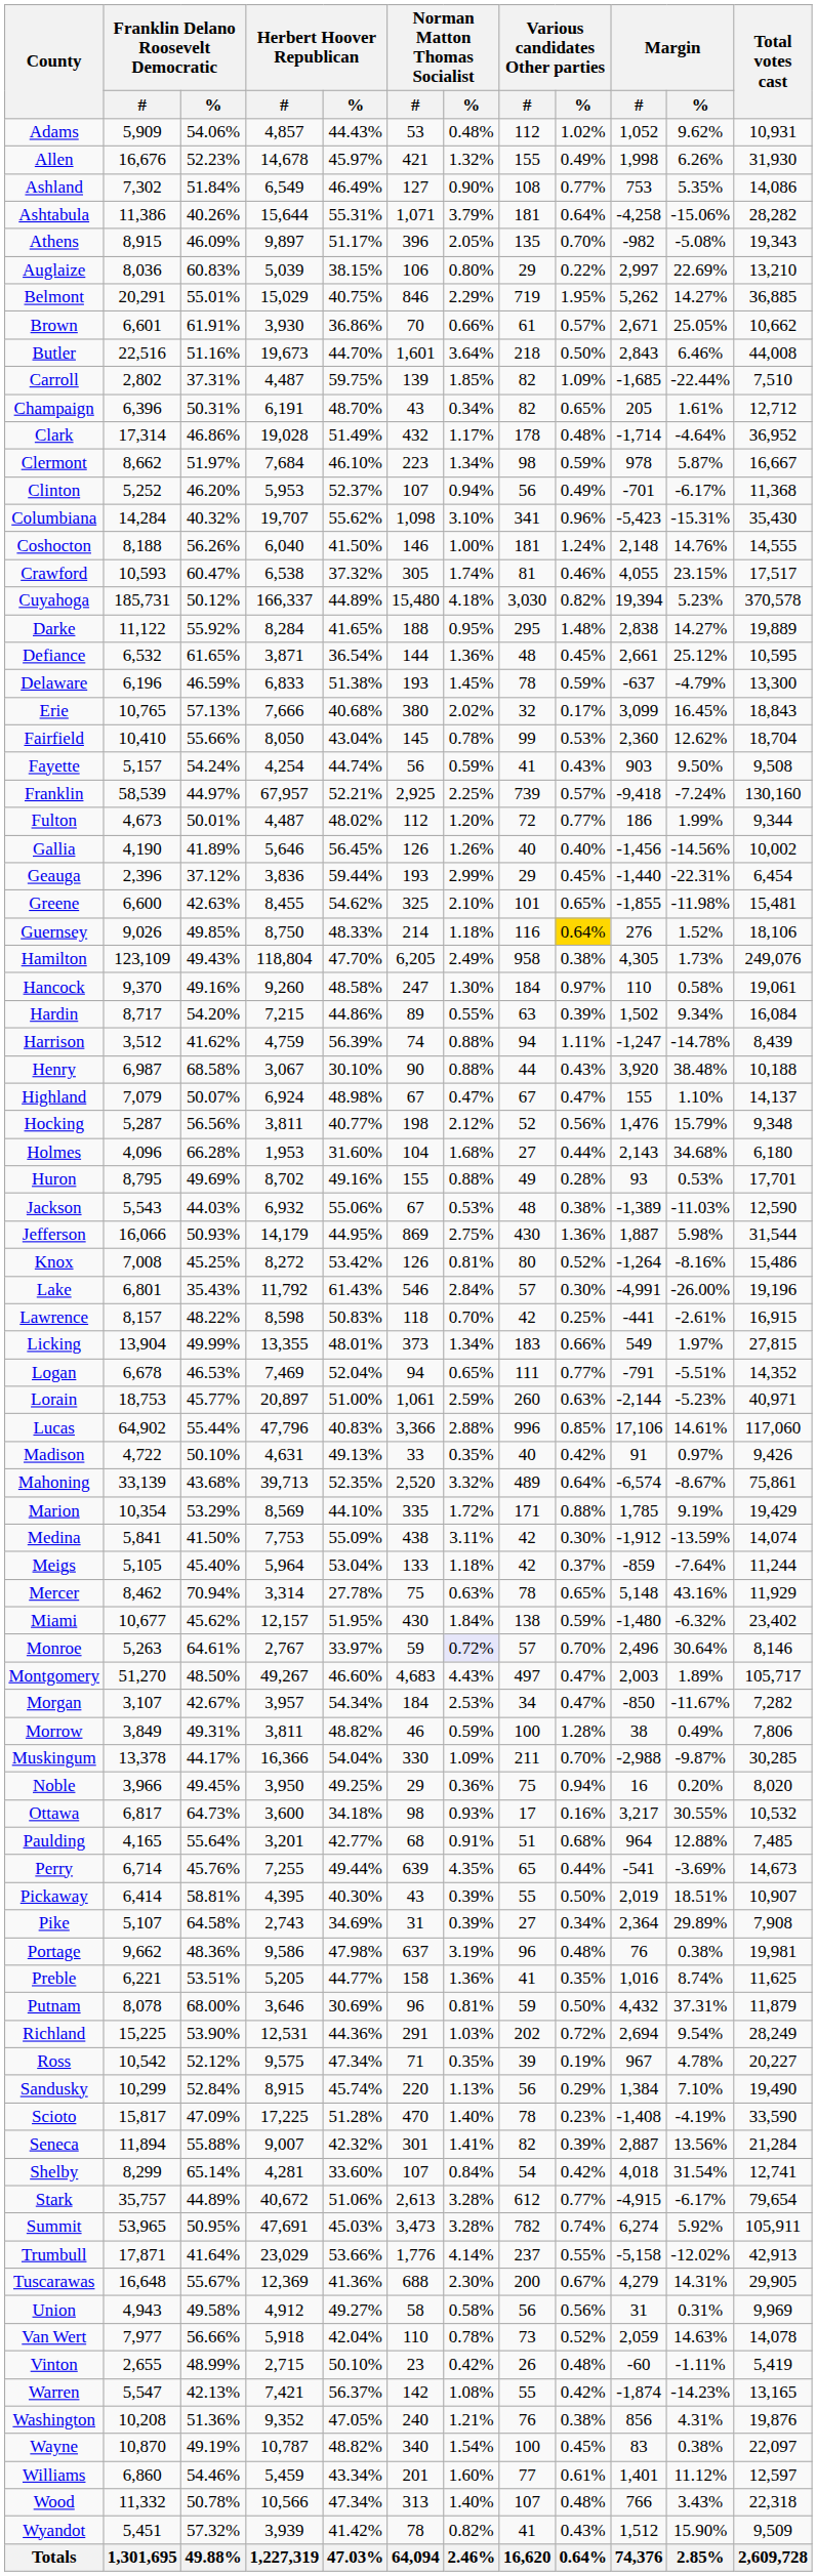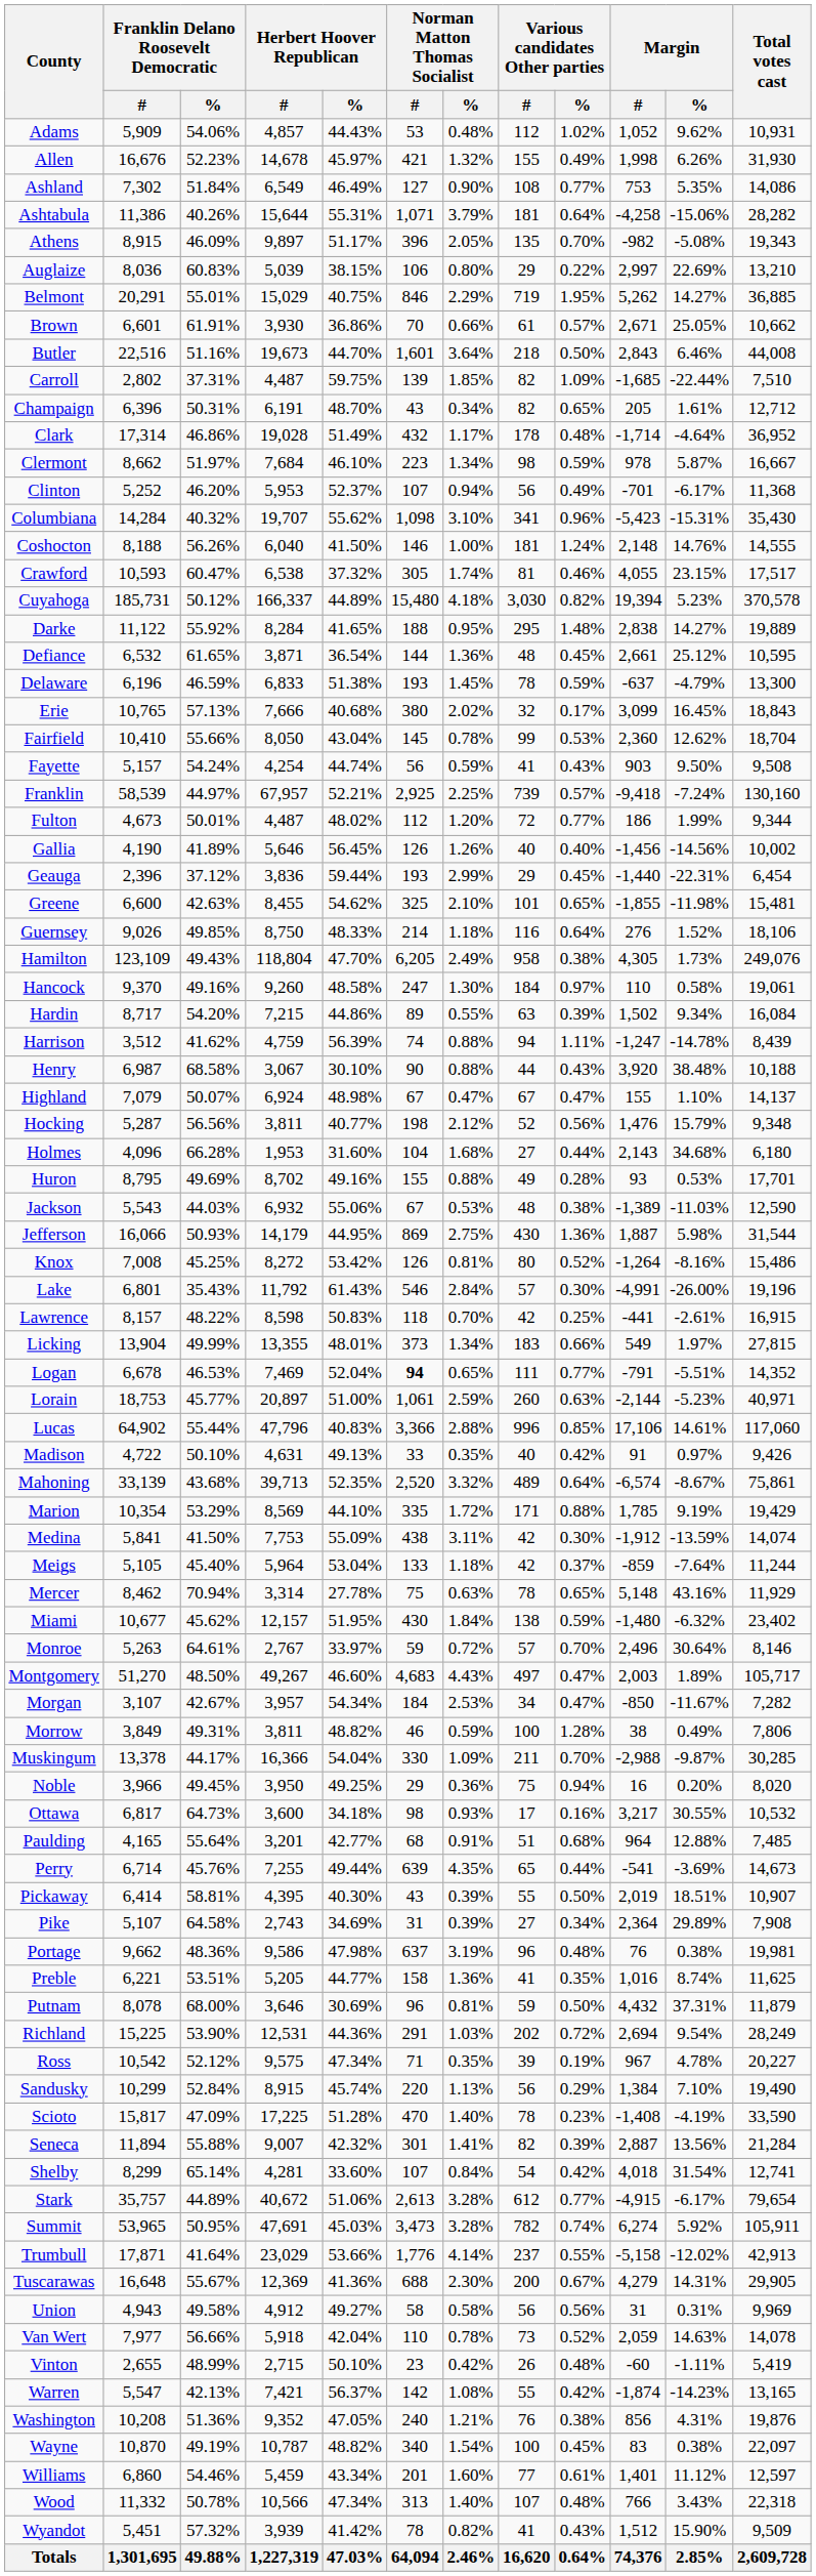Guernsey | Various candidates Other parties / %: gold background -> no background
Logan | Norman Matton Thomas Socialist / #: normal -> bold
Monroe | Norman Matton Thomas Socialist / %: lavender background -> no background
